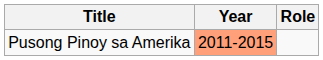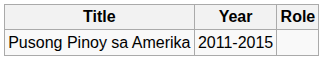Pusong Pinoy sa Amerika | Year: lightsalmon background -> no background
